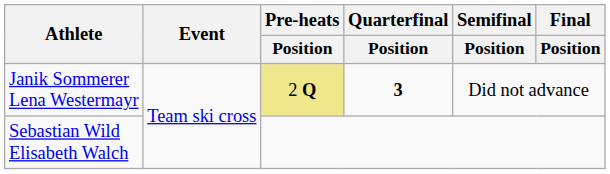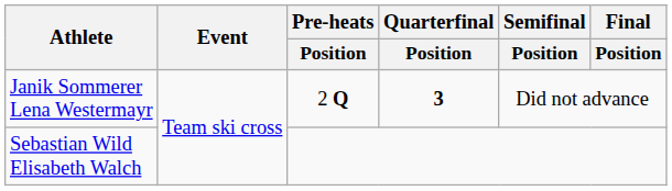Janik Sommerer Lena Westermayr | Pre-heats / Position: khaki background -> no background
